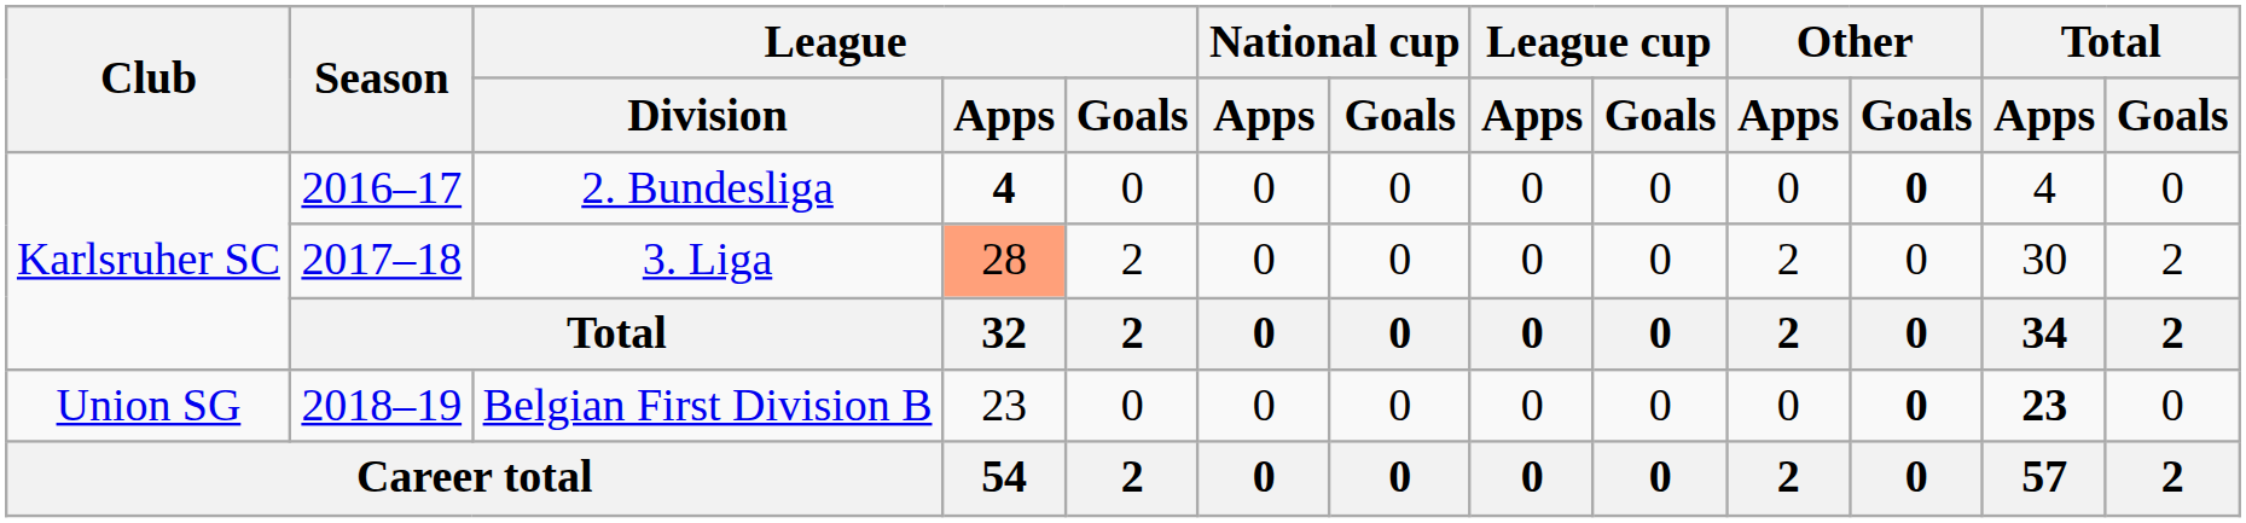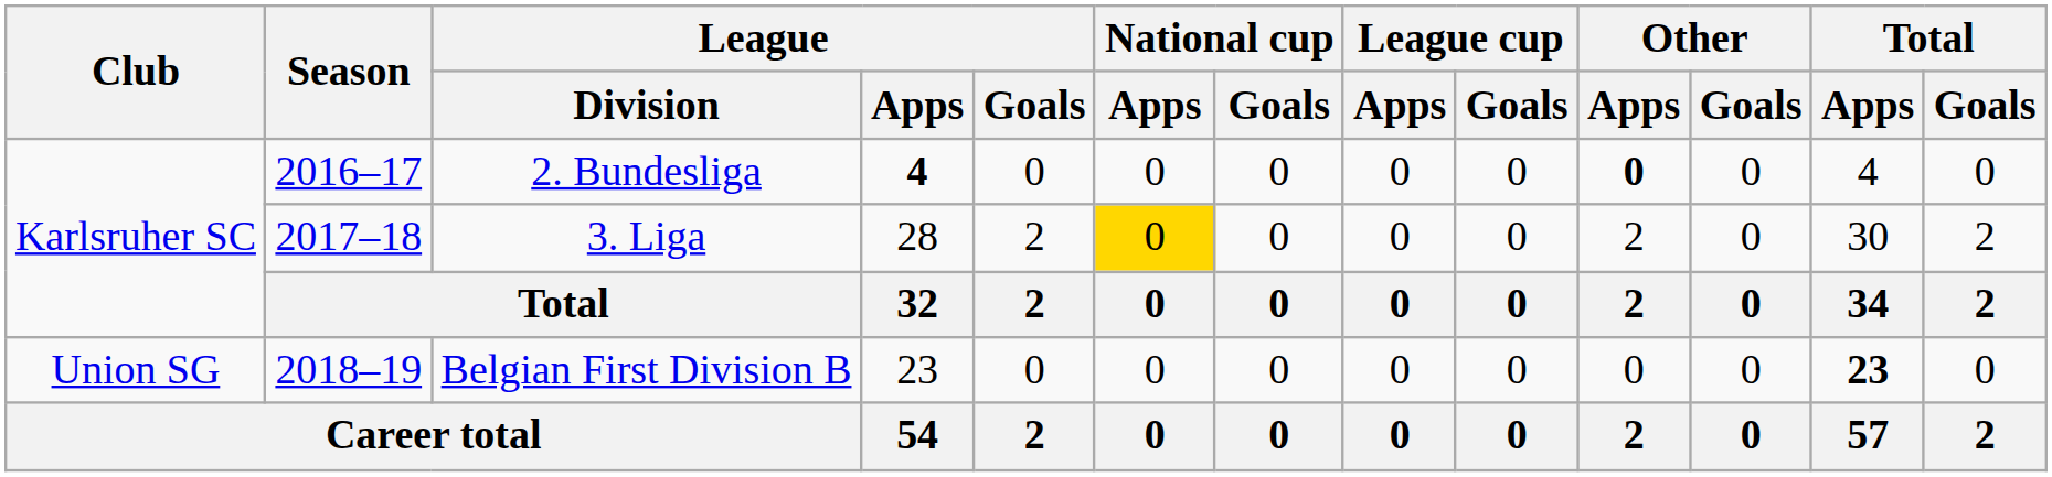2. Bundesliga | Other / Apps: normal -> bold
2. Bundesliga | Other / Goals: bold -> normal
3. Liga | League / Apps: lightsalmon background -> no background
3. Liga | National cup / Apps: no background -> gold background
Belgian First Division B | Other / Goals: bold -> normal
